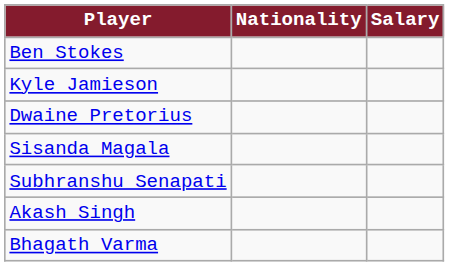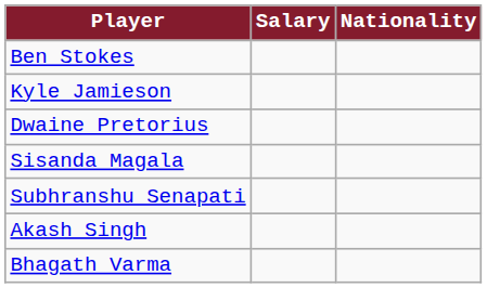columns swapped: Nationality <-> Salary
